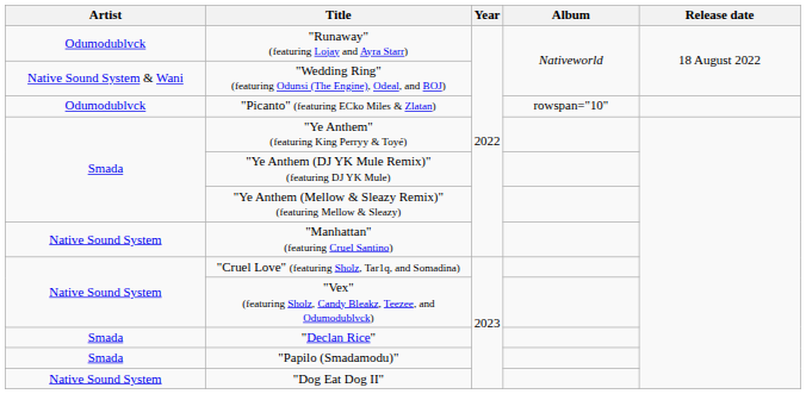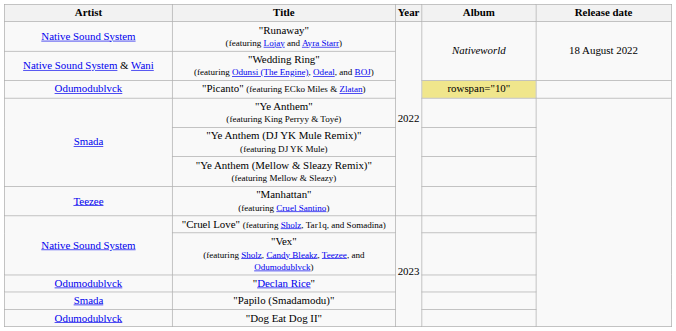"Runaway" (featuring Lojay and Ayra Starr) | Artist: Odumodublvck -> Native Sound System
"Picanto" (featuring ECko Miles & Zlatan) | Album: no background -> khaki background
"Manhattan" (featuring Cruel Santino) | Artist: Native Sound System -> Teezee
"Declan Rice" | Artist: Smada -> Odumodublvck
"Dog Eat Dog II" | Artist: Native Sound System -> Odumodublvck
